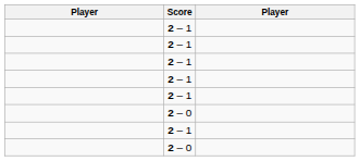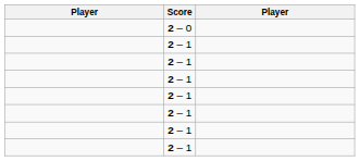row 2 | Score: 2 – 1 -> 2 – 0
row 7 | Score: 2 – 0 -> 2 – 1
row 9 | Score: 2 – 0 -> 2 – 1
